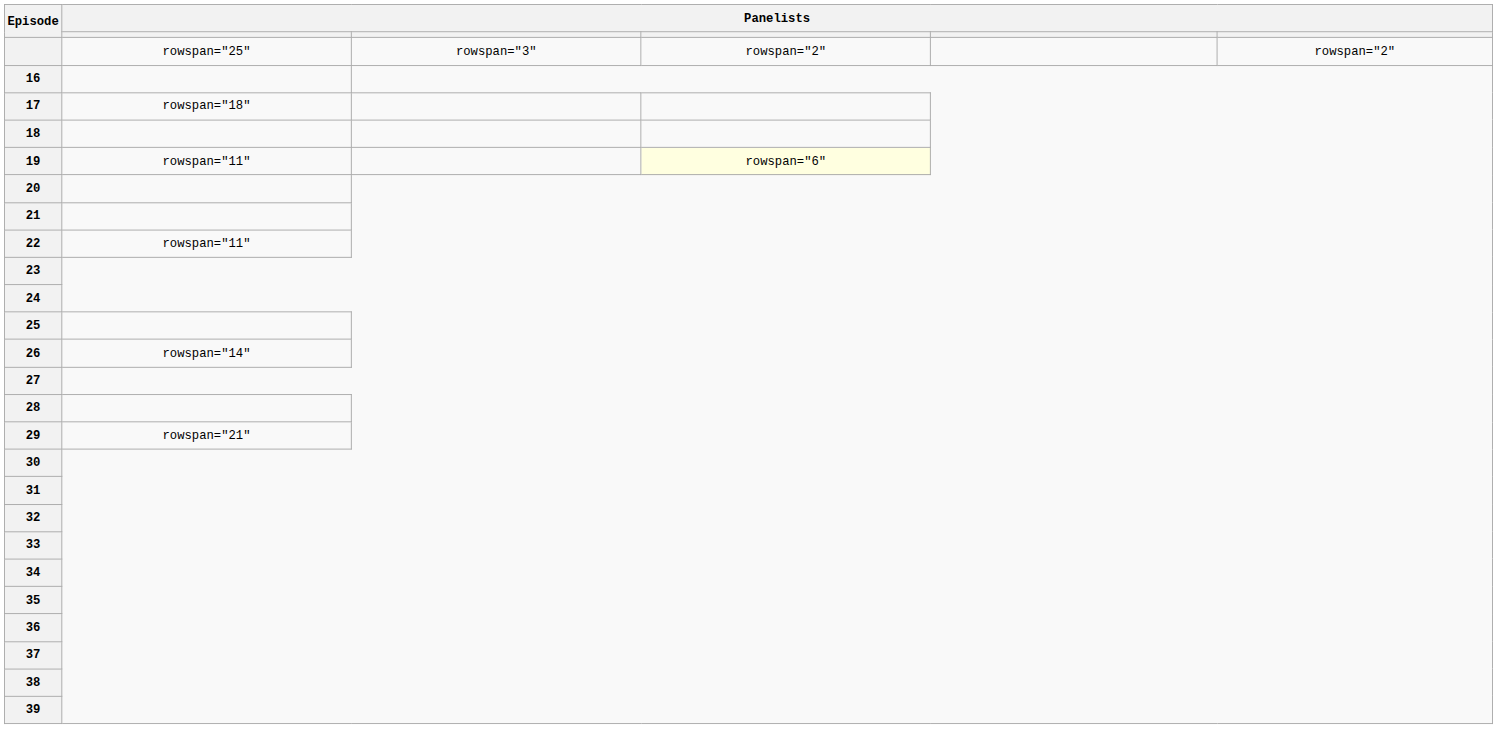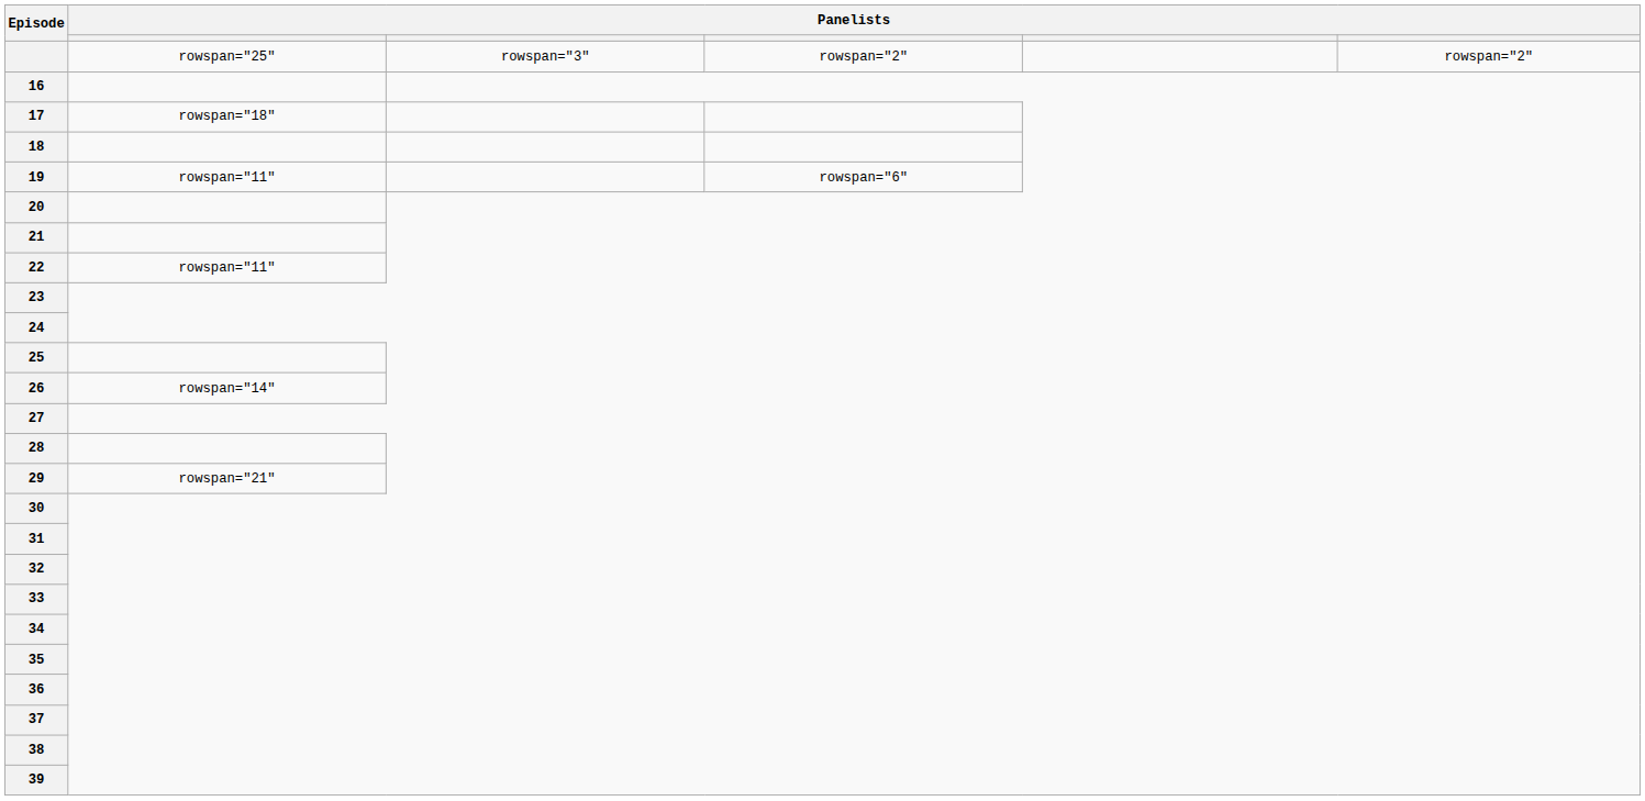19 | column 4: lightyellow background -> no background
